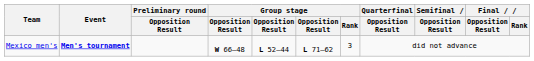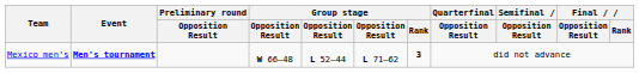Mexico men's | Group stage / Rank: normal -> bold
